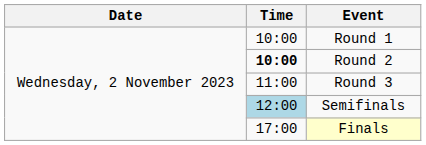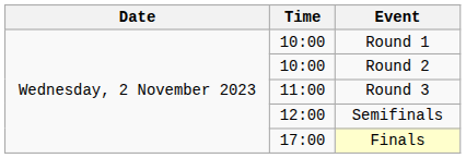Round 2 | Time: bold -> normal
Semifinals | Time: lightblue background -> no background
